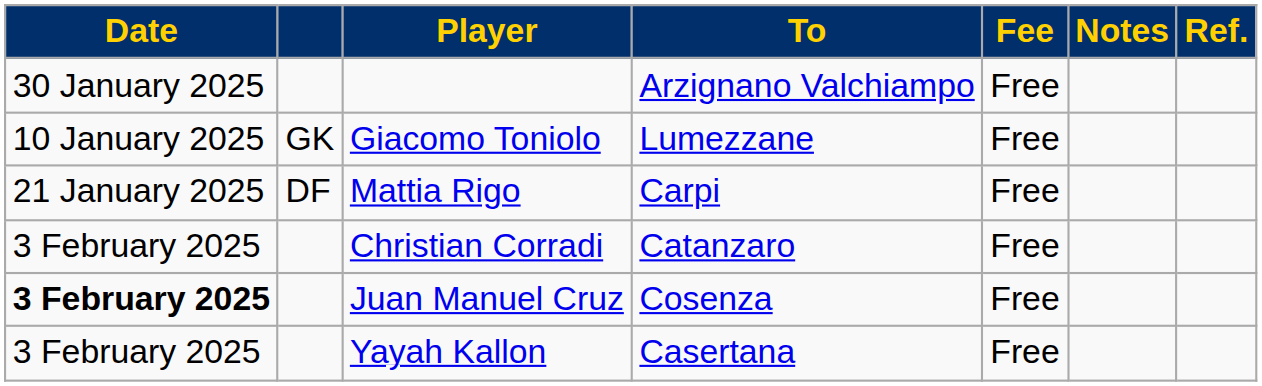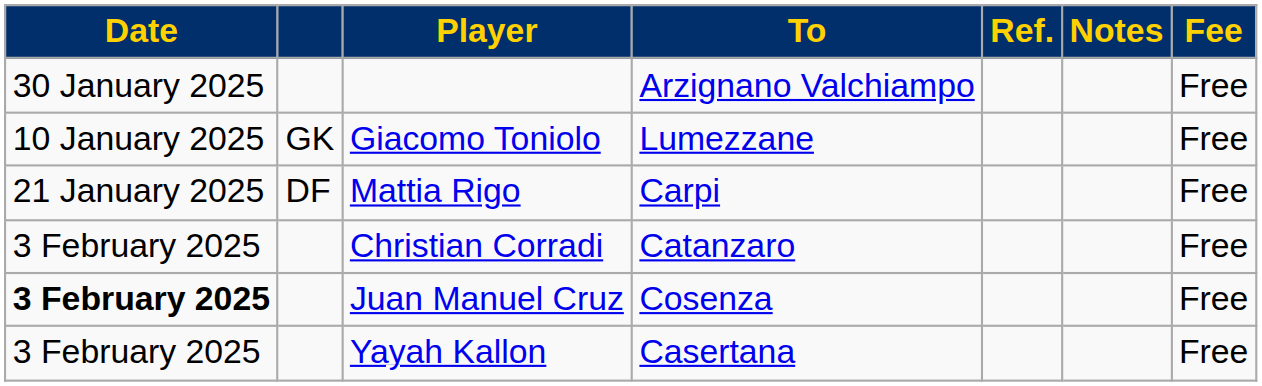columns swapped: Fee <-> Ref.
